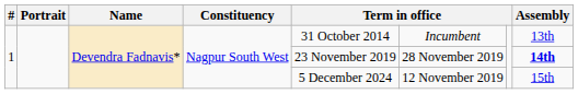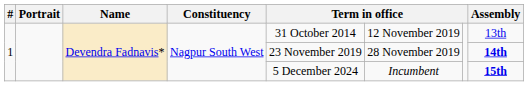row 2 | column 6: Incumbent -> 12 November 2019
row 4 | column 6: 12 November 2019 -> Incumbent
row 4 | Assembly: normal -> bold
